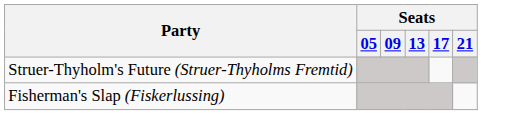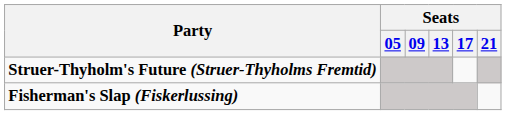Struer-Thyholm's Future (Struer-Thyholms Fremtid) | Party: normal -> bold
Fisherman's Slap (Fiskerlussing) | Party: normal -> bold
